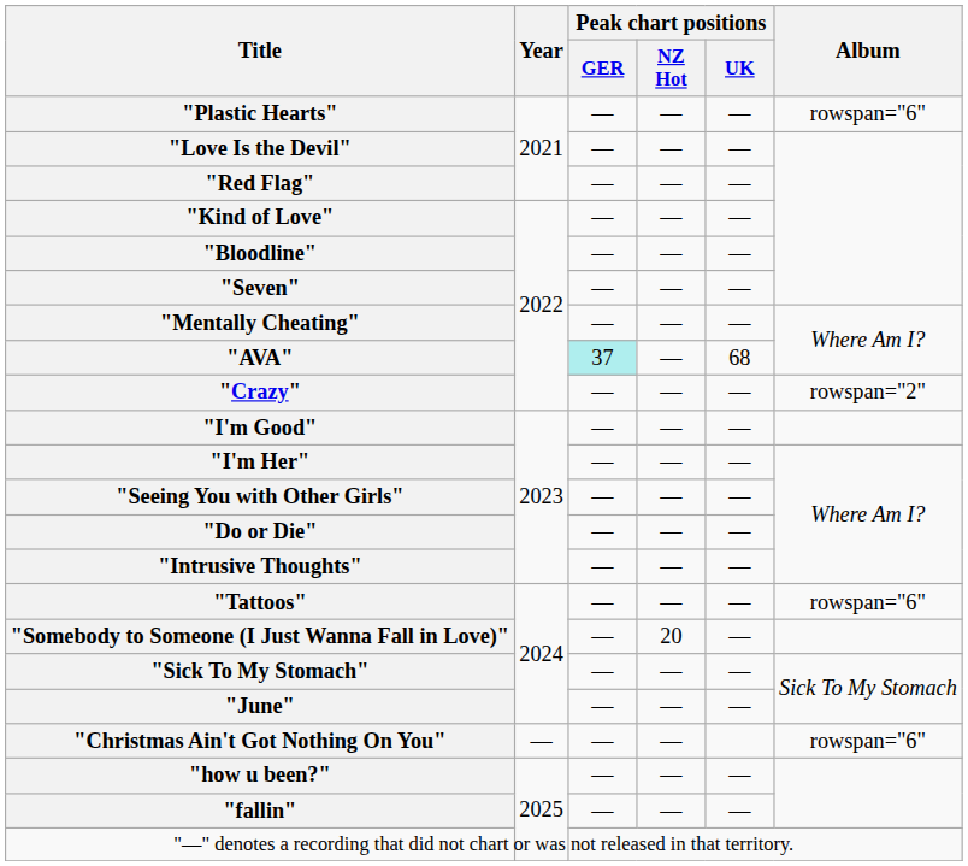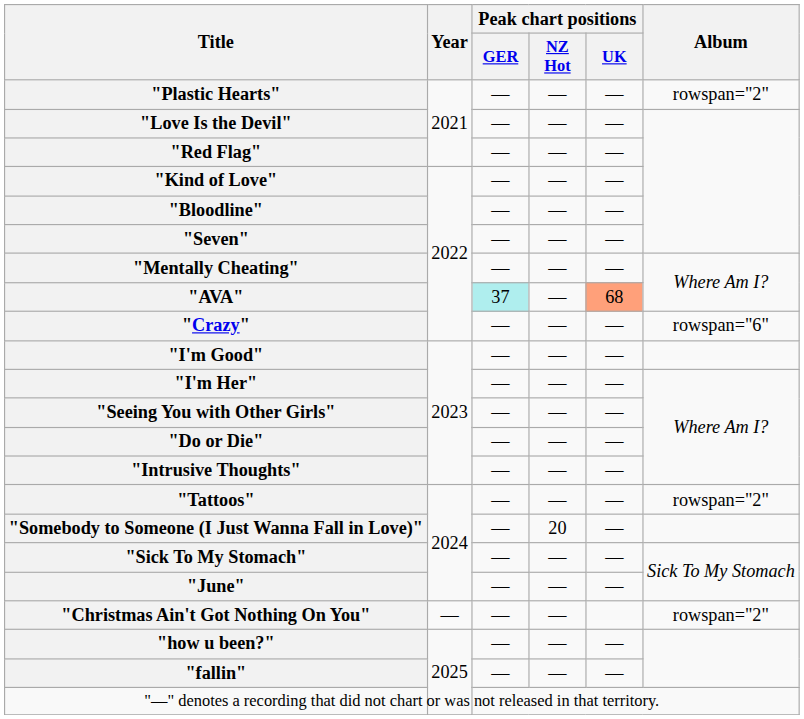"Plastic Hearts" | Album: rowspan="6" -> rowspan="2"
"AVA" | Peak chart positions / UK: no background -> lightsalmon background
"Crazy" | Album: rowspan="2" -> rowspan="6"
"Tattoos" | Album: rowspan="6" -> rowspan="2"
"Christmas Ain't Got Nothing On You" | Album: rowspan="6" -> rowspan="2"
